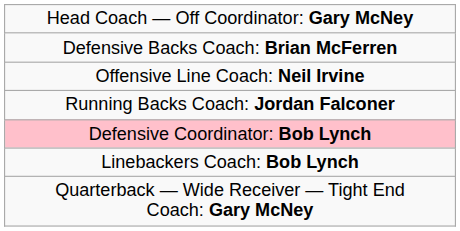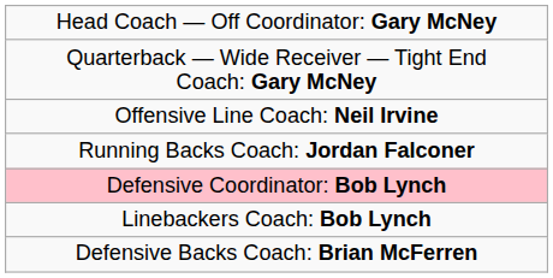row 2 | column 1: Defensive Backs Coach: Brian McFerren -> Quarterback — Wide Receiver — Tight End Coach: Gary McNey
row 7 | column 1: Quarterback — Wide Receiver — Tight End Coach: Gary McNey -> Defensive Backs Coach: Brian McFerren
